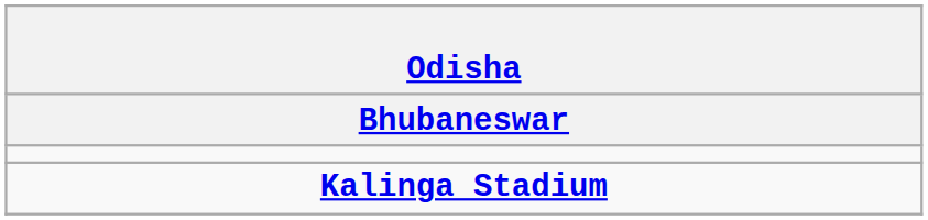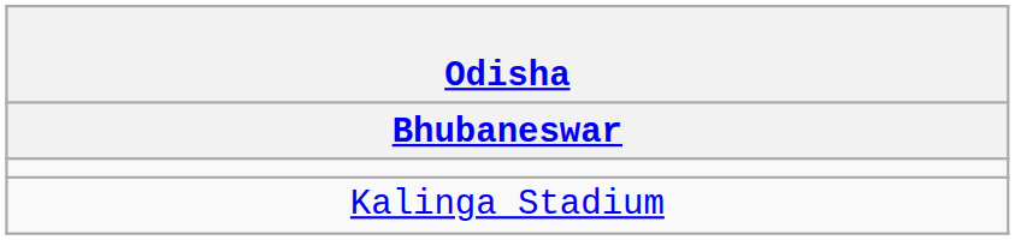Kalinga Stadium | Bhubaneswar: bold -> normal
